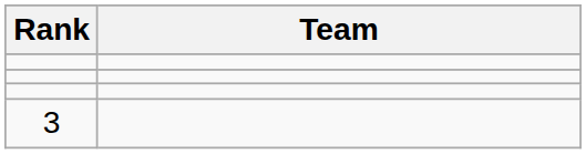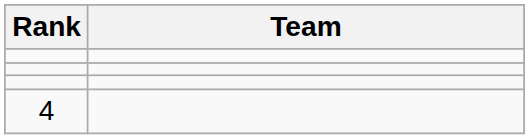row 5 | Rank: 3 -> 4
